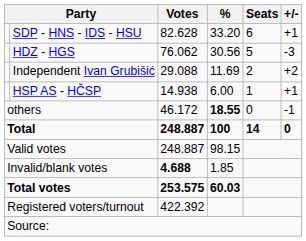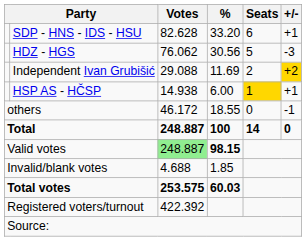Independent Ivan Grubišić | +/-: no background -> gold background
HSP AS - HČSP | Seats: no background -> gold background
others | %: bold -> normal
Valid votes | Votes: no background -> lightgreen background
Valid votes | %: normal -> bold
Invalid/blank votes | Votes: bold -> normal
